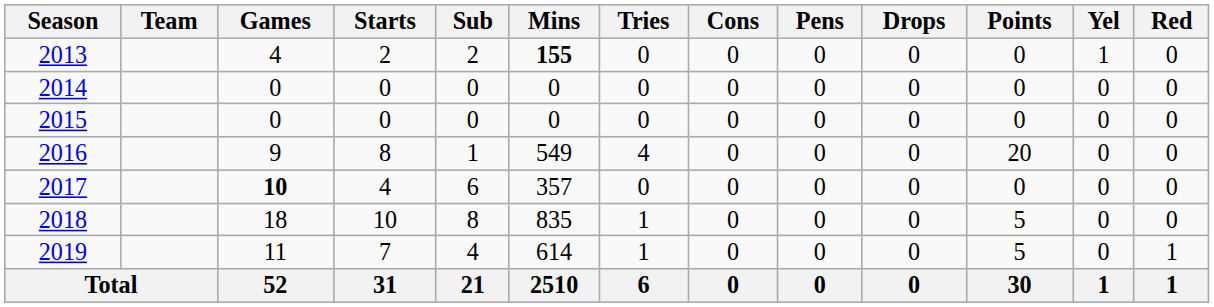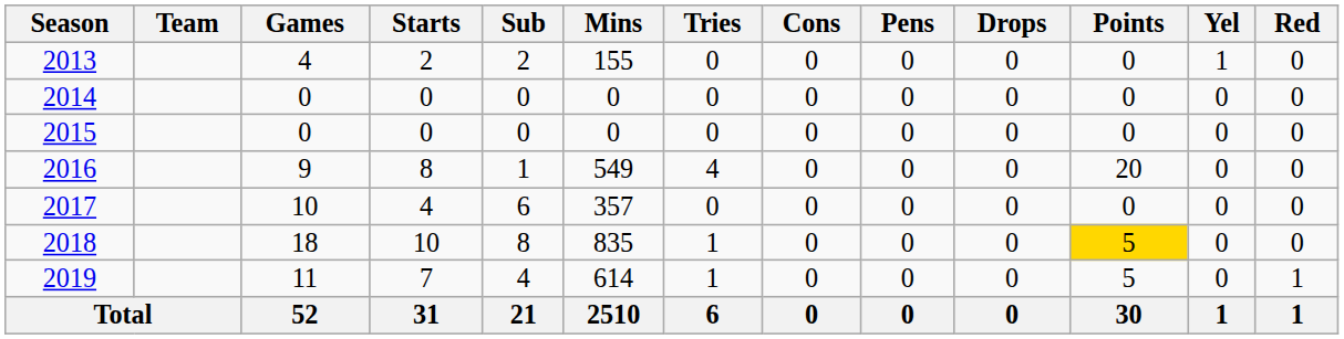2013 | Mins: bold -> normal
2017 | Games: bold -> normal
2018 | Points: no background -> gold background
